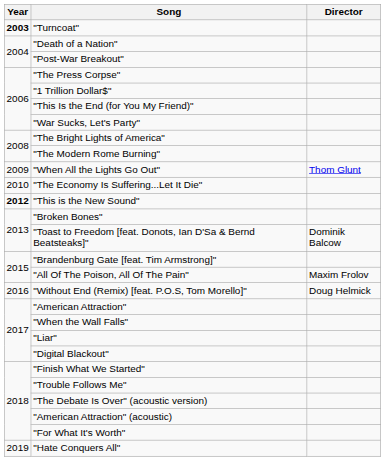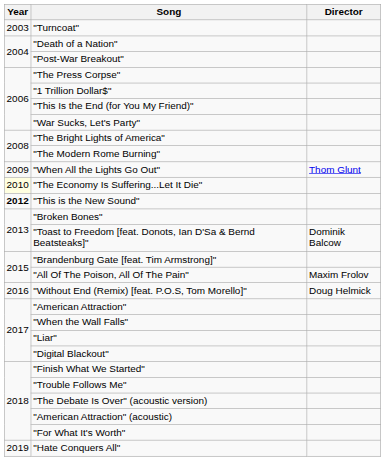"Turncoat" | Year: bold -> normal
"The Economy Is Suffering...Let It Die" | Year: no background -> lightyellow background
